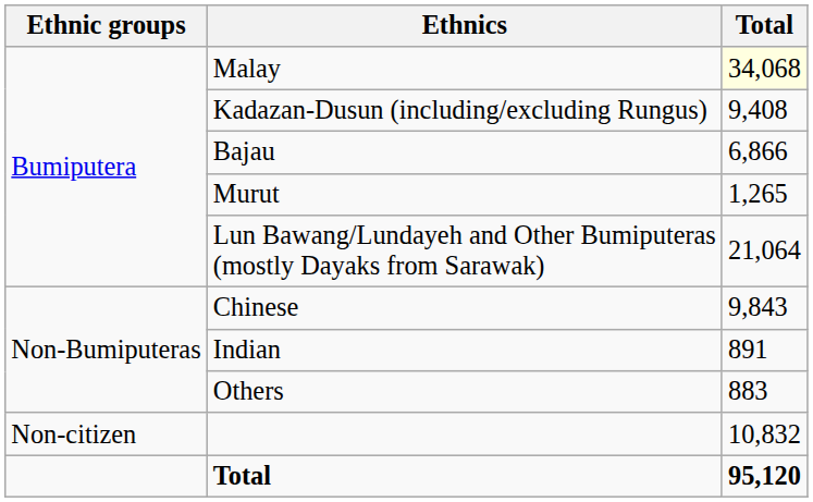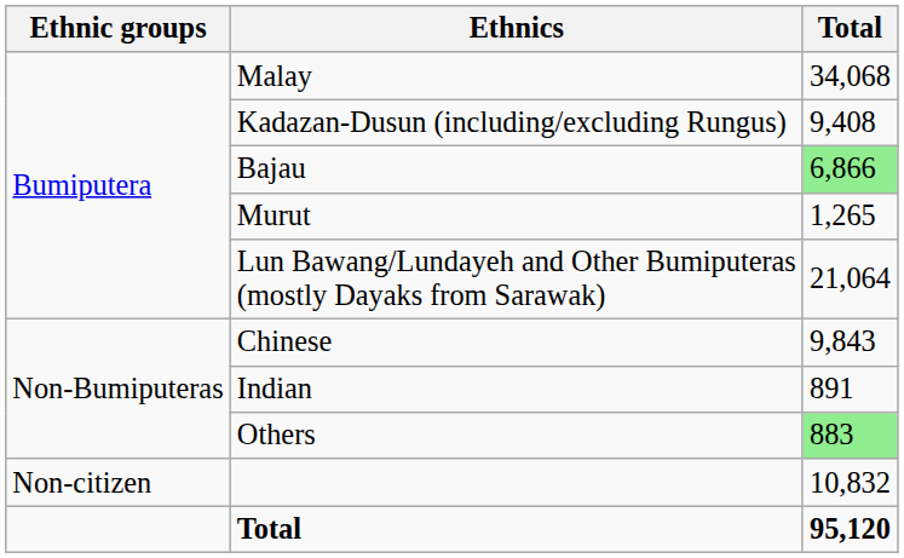Malay | Total: lightyellow background -> no background
Bajau | Total: no background -> lightgreen background
Others | Total: no background -> lightgreen background
